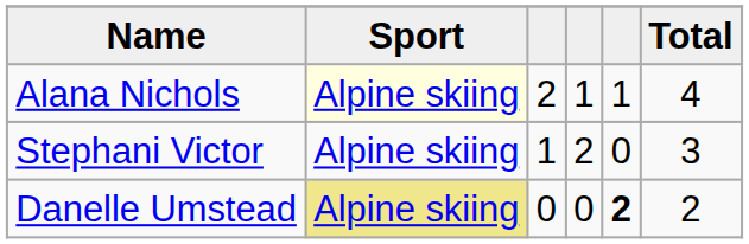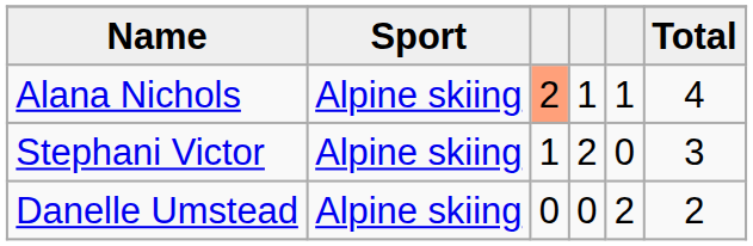Alana Nichols | Sport: lightyellow background -> no background
Alana Nichols | column 3: no background -> lightsalmon background
Danelle Umstead | Sport: khaki background -> no background
Danelle Umstead | column 5: bold -> normal
